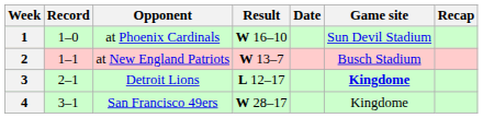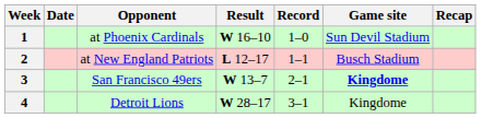columns swapped: Date <-> Record
2 | Result: W 13–7 -> L 12–17
3 | Opponent: Detroit Lions -> San Francisco 49ers
3 | Result: L 12–17 -> W 13–7
4 | Opponent: San Francisco 49ers -> Detroit Lions
